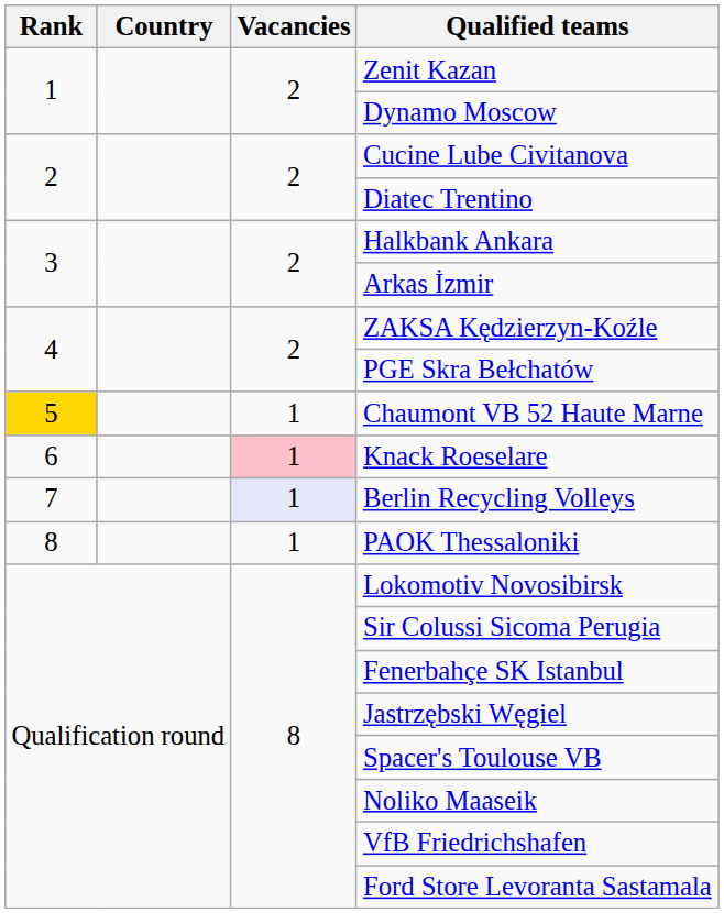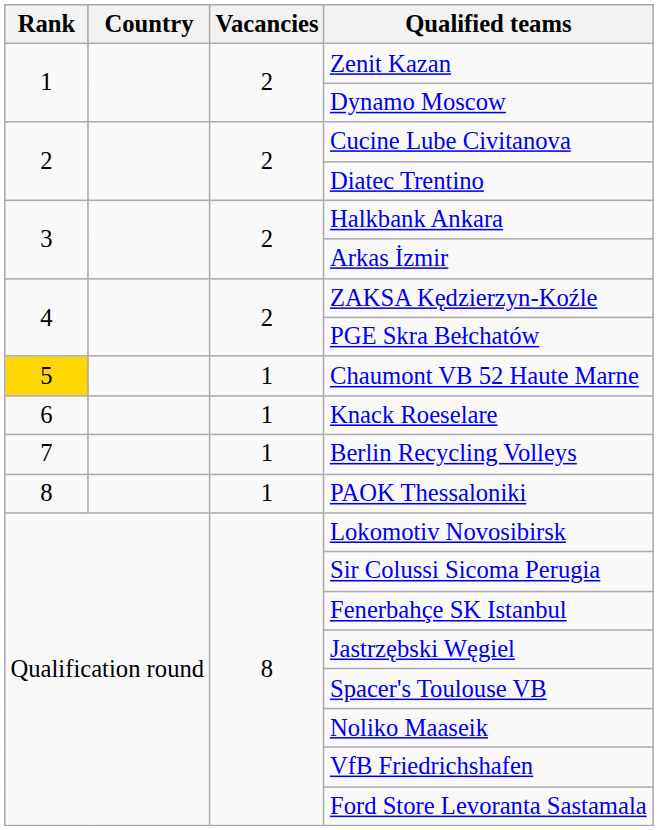Knack Roeselare | Vacancies: pink background -> no background
Berlin Recycling Volleys | Vacancies: lavender background -> no background
